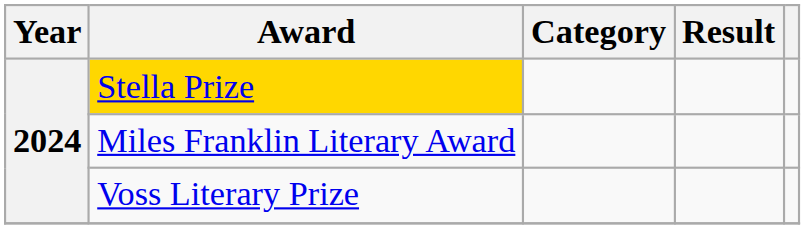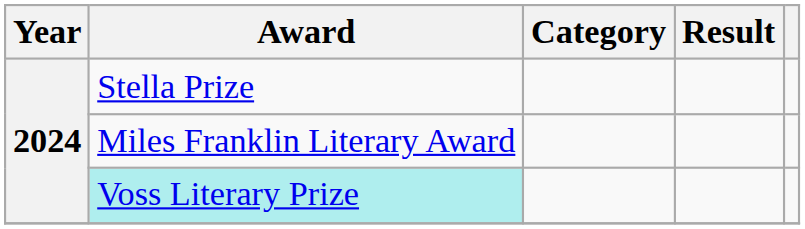Stella Prize | Award: gold background -> no background
Voss Literary Prize | Award: no background -> paleturquoise background
